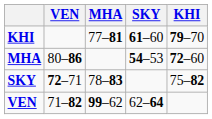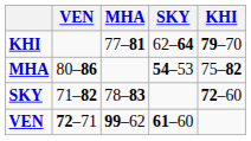row 2 | SKY: 61–60 -> 62–64
row 3 | KHI: 72–60 -> 75–82
row 4 | VEN: 72–71 -> 71–82
row 4 | KHI: 75–82 -> 72–60
row 5 | VEN: 71–82 -> 72–71
row 5 | SKY: 62–64 -> 61–60
